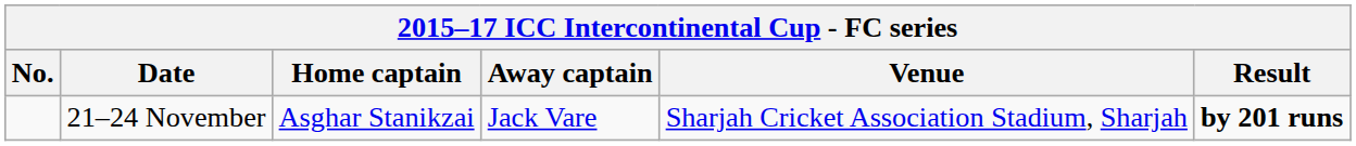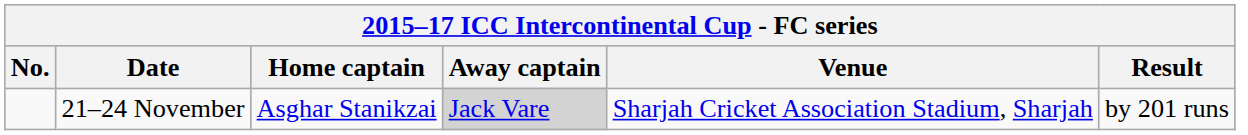21–24 November | Away captain: no background -> lightgrey background
21–24 November | Result: bold -> normal
